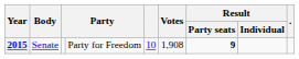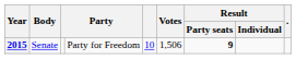2015 | Votes: 1,908 -> 1,506
